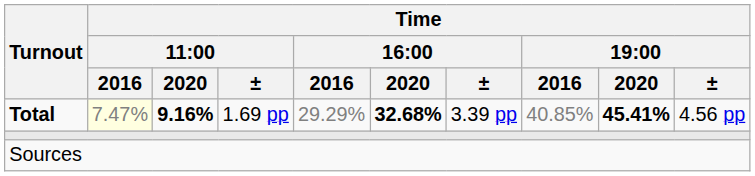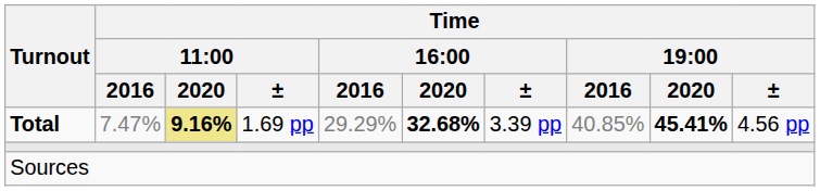Total | Time / 11:00 / 2016: lightyellow background -> no background
Total | Time / 11:00 / 2020: no background -> khaki background
